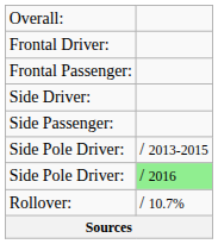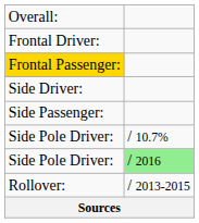row 3 | column 1: no background -> gold background
row 6 | column 2: / 2013-2015 -> / 10.7%
row 8 | column 2: / 10.7% -> / 2013-2015
